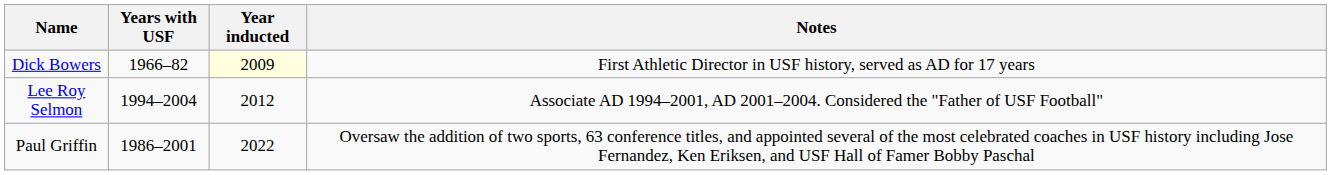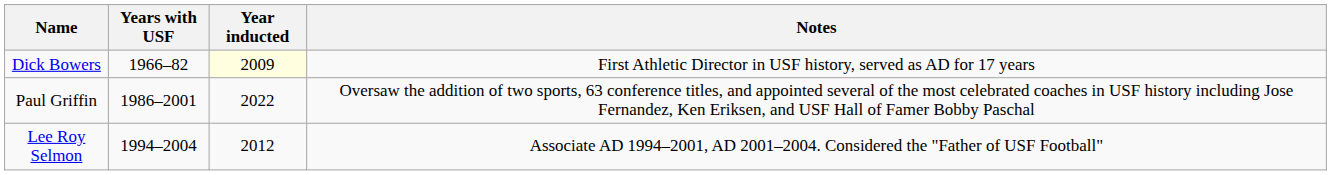rows swapped: Lee Roy Selmon <-> Paul Griffin
